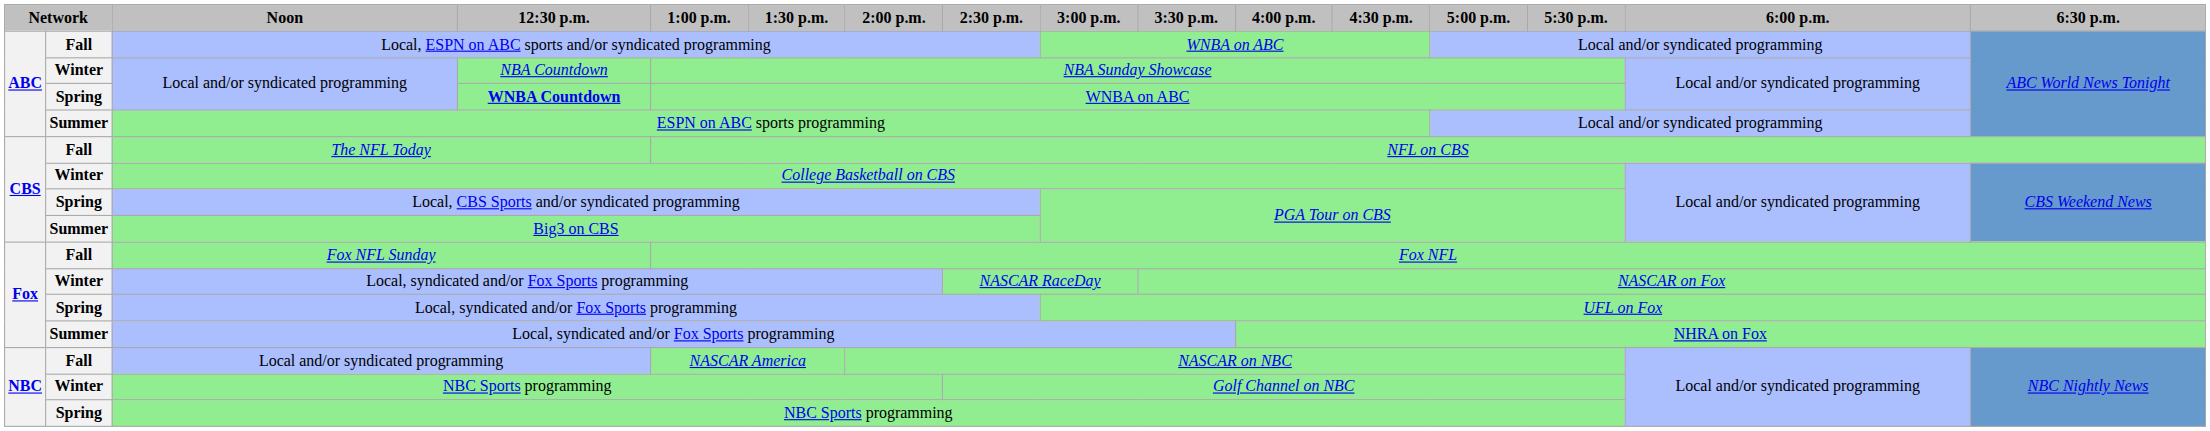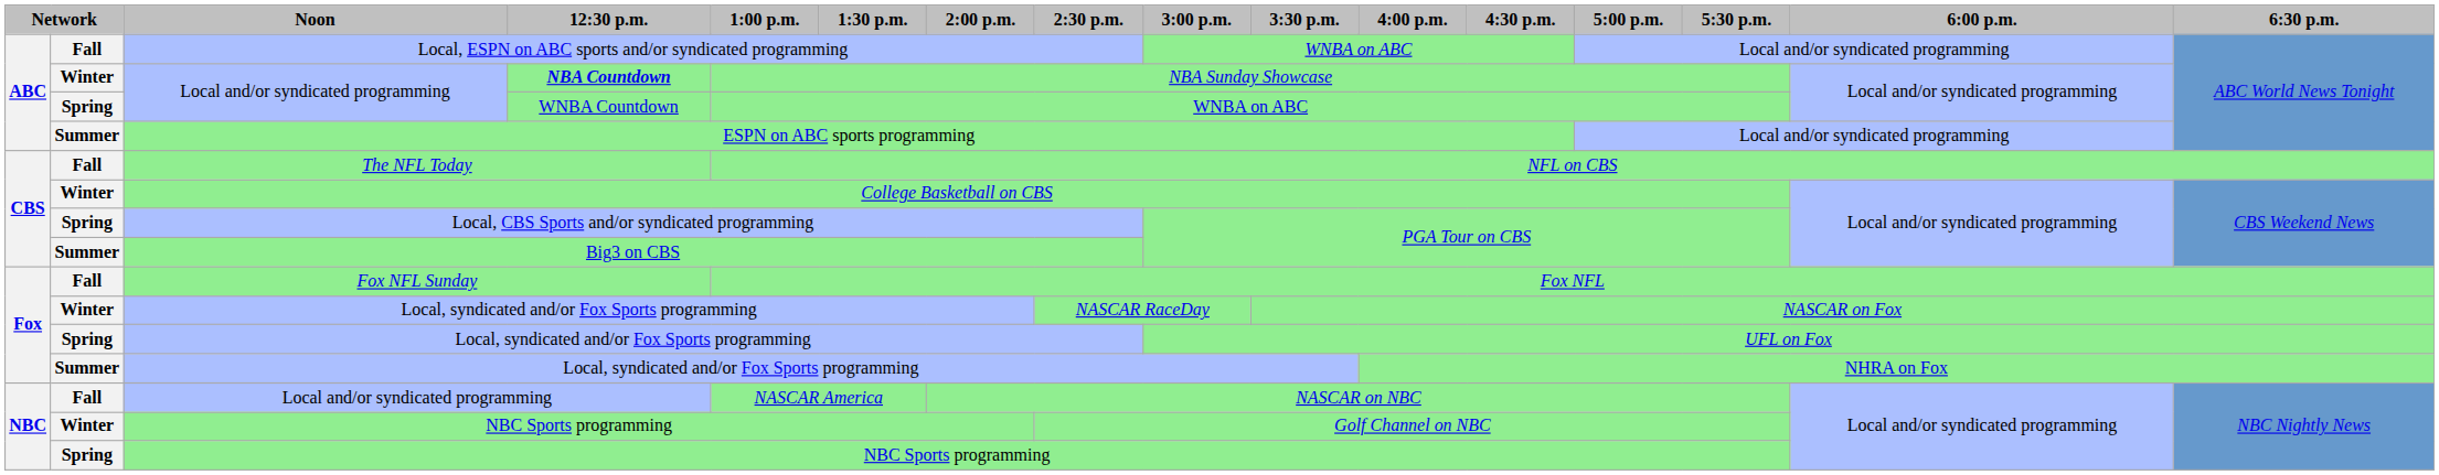NBA Countdown | 12:30 p.m.: normal -> bold
WNBA Countdown | 12:30 p.m.: bold -> normal
